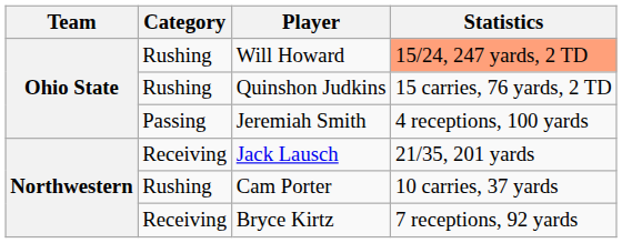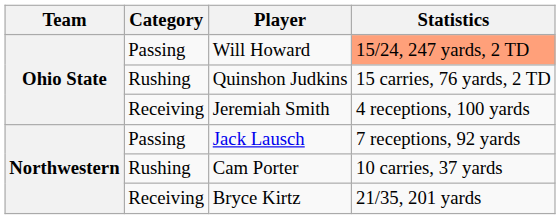Will Howard | Category: Rushing -> Passing
Jeremiah Smith | Category: Passing -> Receiving
Jack Lausch | Category: Receiving -> Passing
Jack Lausch | Statistics: 21/35, 201 yards -> 7 receptions, 92 yards
Bryce Kirtz | Statistics: 7 receptions, 92 yards -> 21/35, 201 yards
